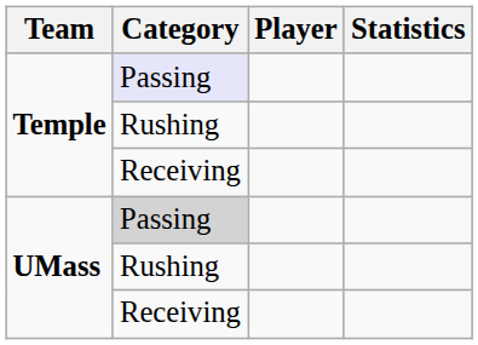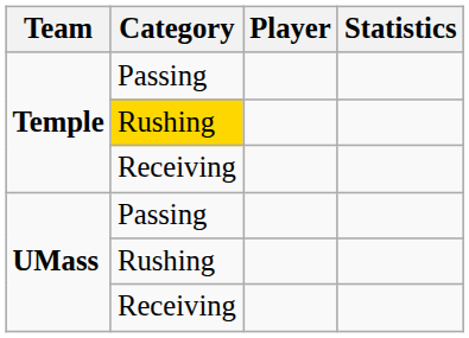Temple / Passing | Category: lavender background -> no background
Temple / Rushing | Category: no background -> gold background
UMass / Passing | Category: lightgrey background -> no background
